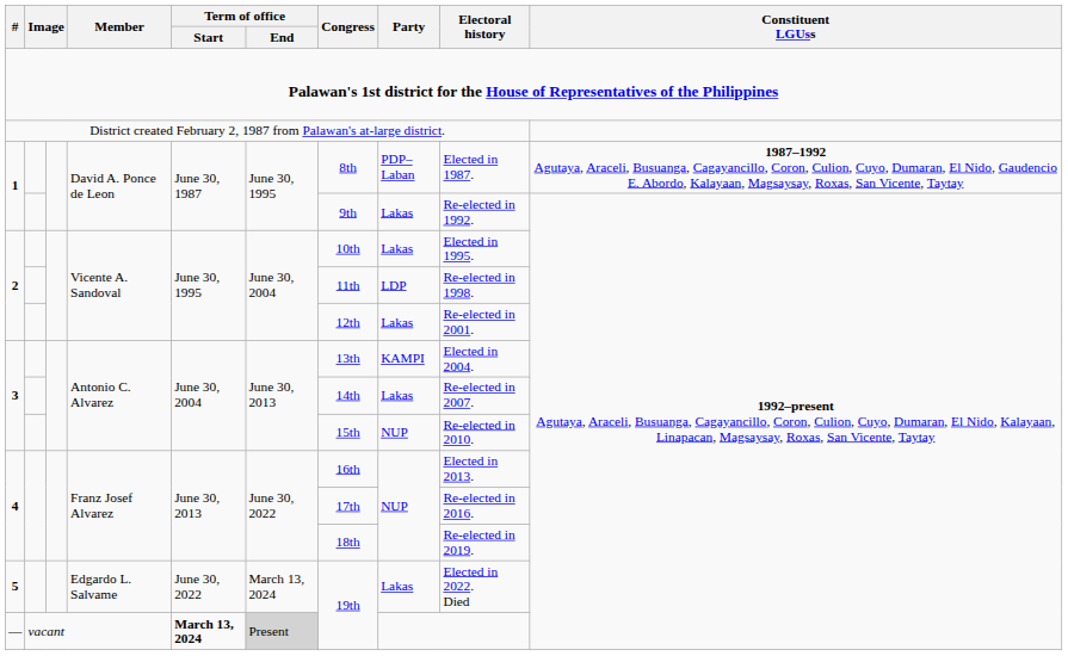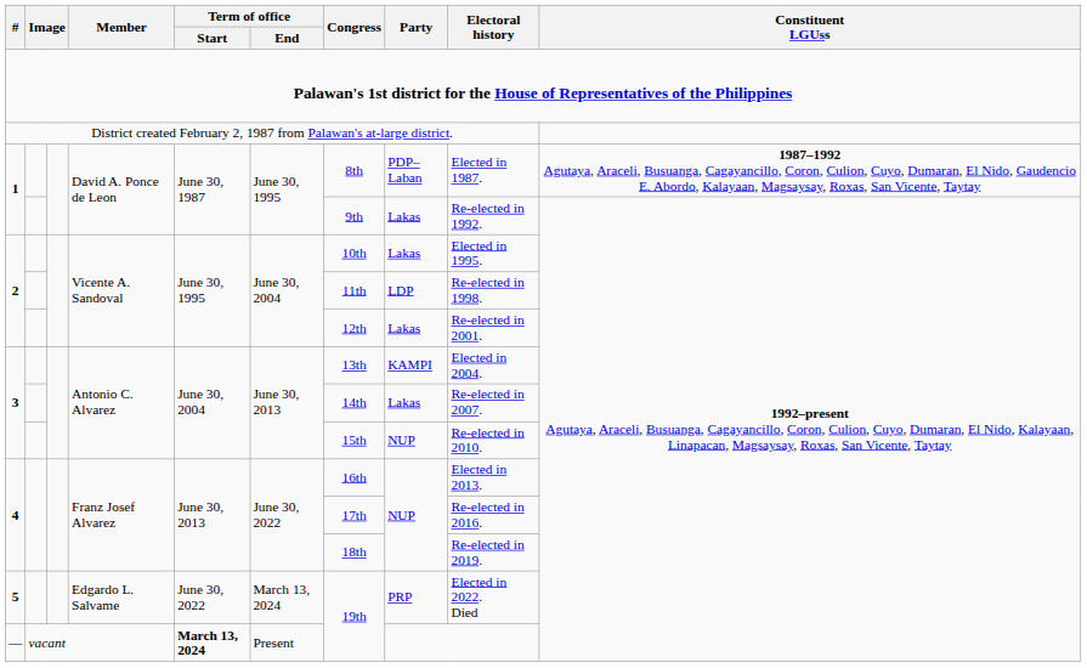5 | Party: Lakas -> PRP
— | Term of office / End: lightgrey background -> no background
